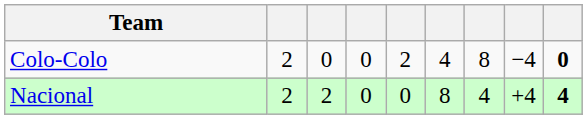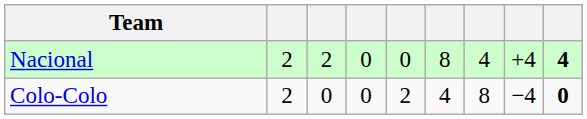rows swapped: Nacional <-> Colo-Colo
